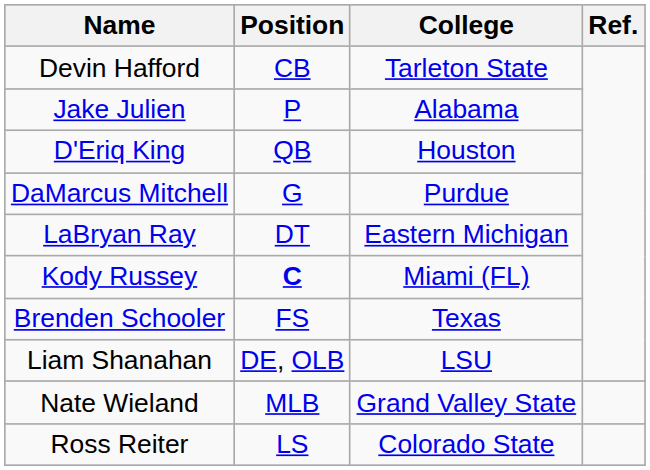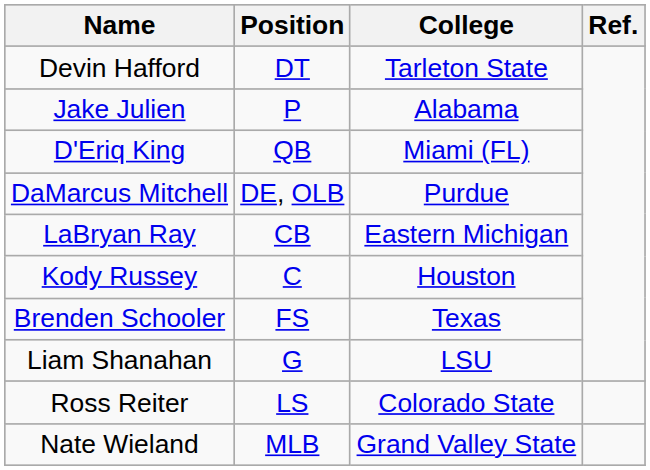Devin Hafford | Position: CB -> DT
D'Eriq King | College: Houston -> Miami (FL)
DaMarcus Mitchell | Position: G -> DE, OLB
LaBryan Ray | Position: DT -> CB
Kody Russey | Position: bold -> normal
Kody Russey | College: Miami (FL) -> Houston
Liam Shanahan | Position: DE, OLB -> G
rows swapped: Ross Reiter <-> Nate Wieland
